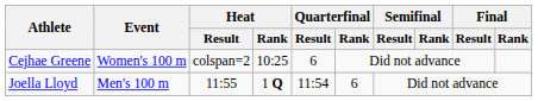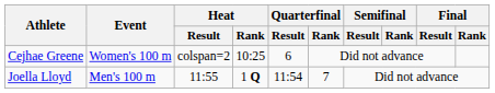Joella Lloyd | Quarterfinal / Rank: 6 -> 7
